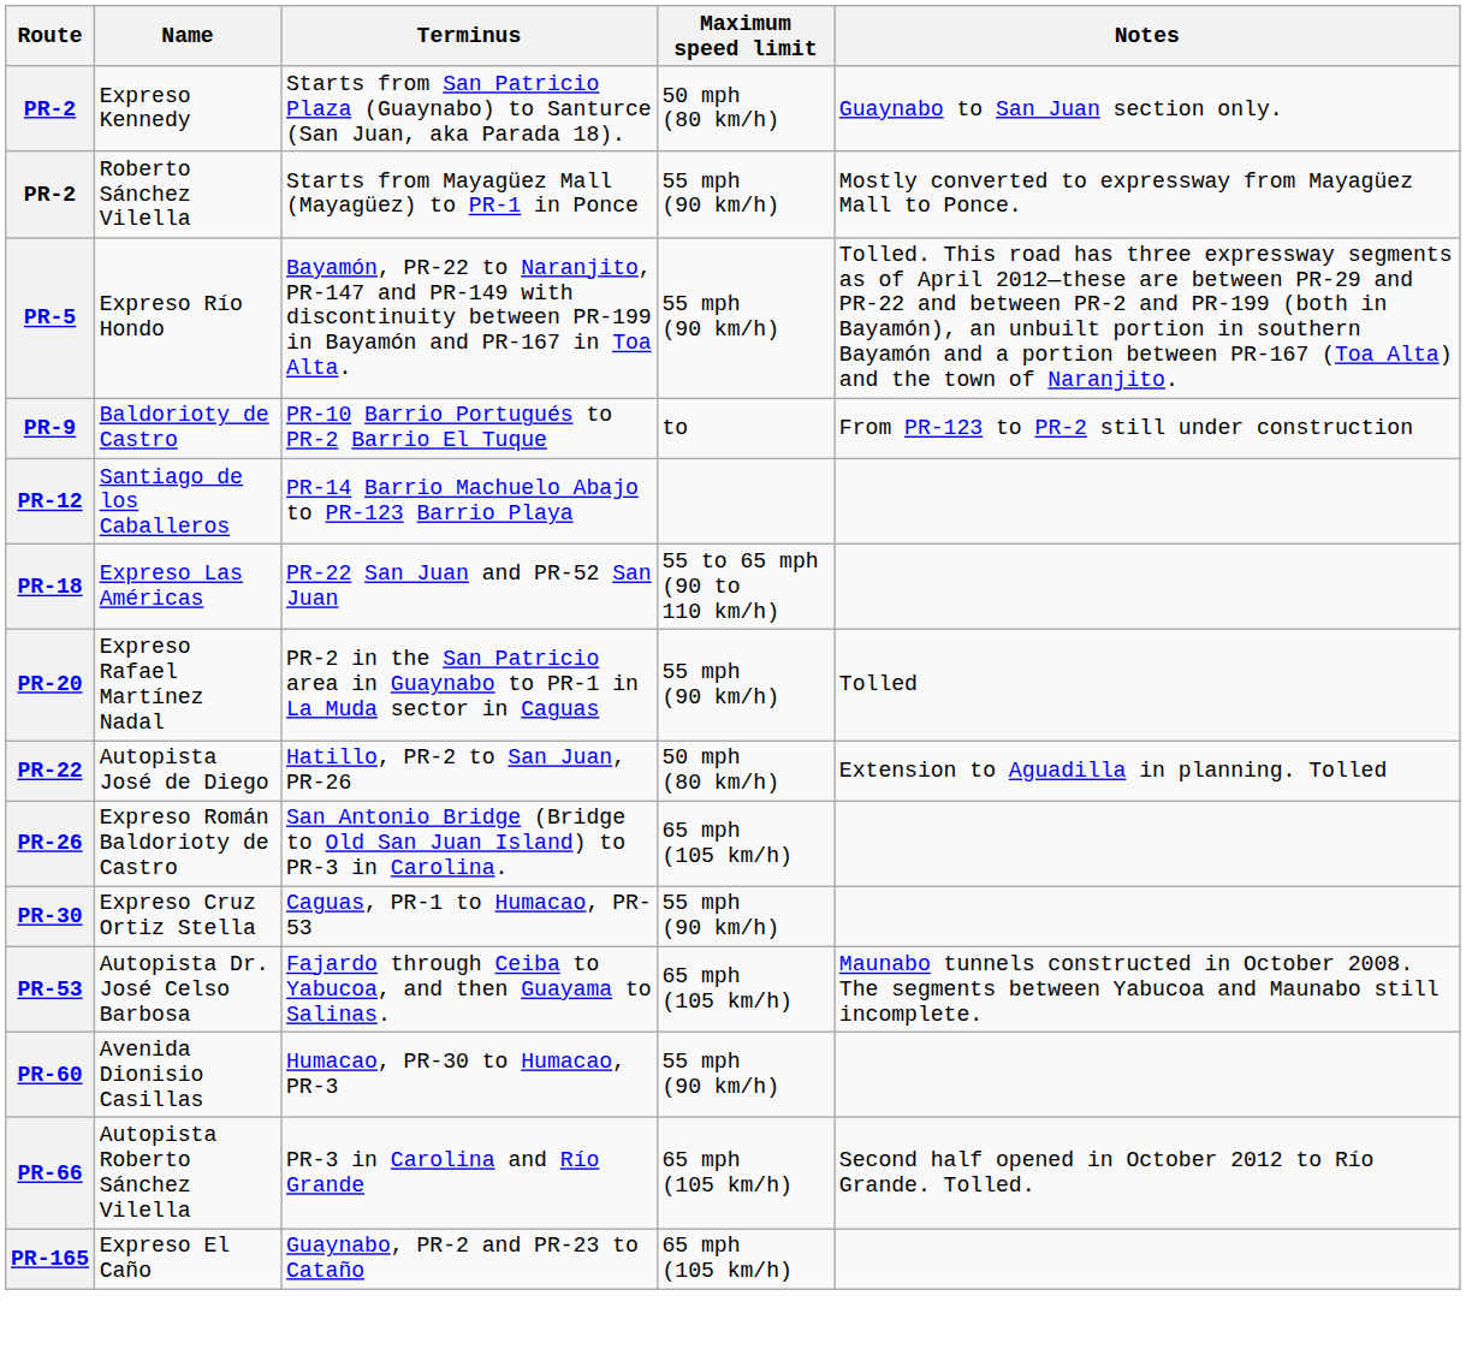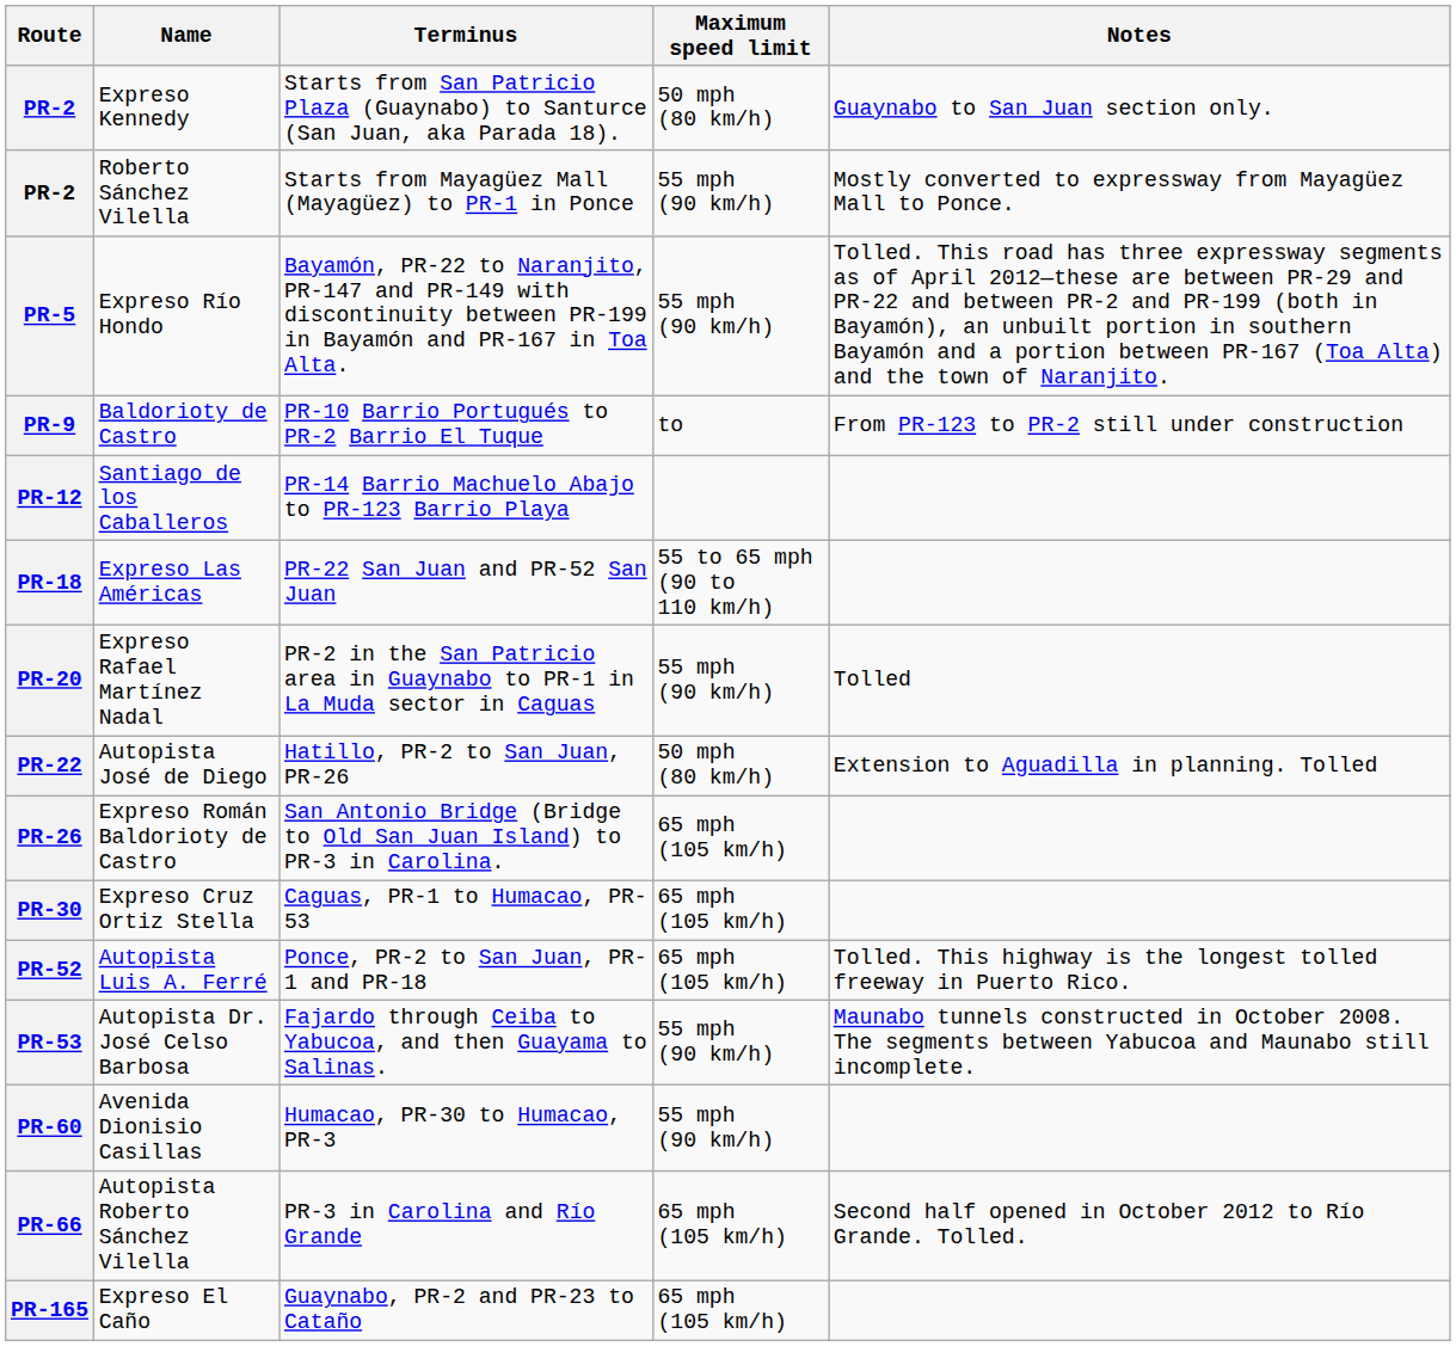PR-30 | Maximum speed limit: 55 mph (90 km/h) -> 65 mph (105 km/h)
+ row: PR-52 | Autopista Luis A. Ferré | Ponce, PR-2 to San Juan, PR-1 and PR-18 | 65 mph (105 km/h) | Tolled. This highway is the longest tolled freeway in Puerto Rico.
PR-53 | Maximum speed limit: 65 mph (105 km/h) -> 55 mph (90 km/h)
